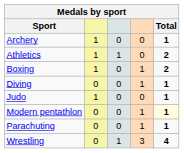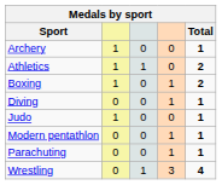Modern pentathlon | Total: lightyellow background -> no background
